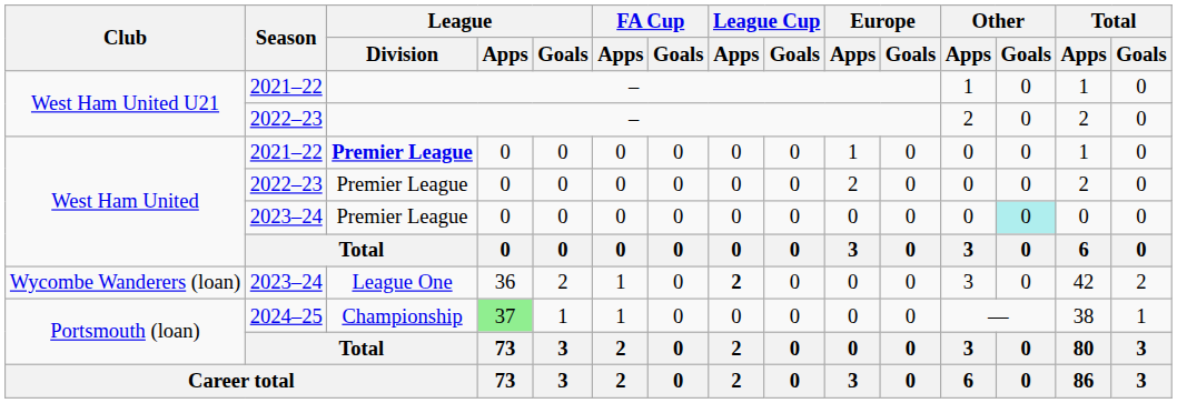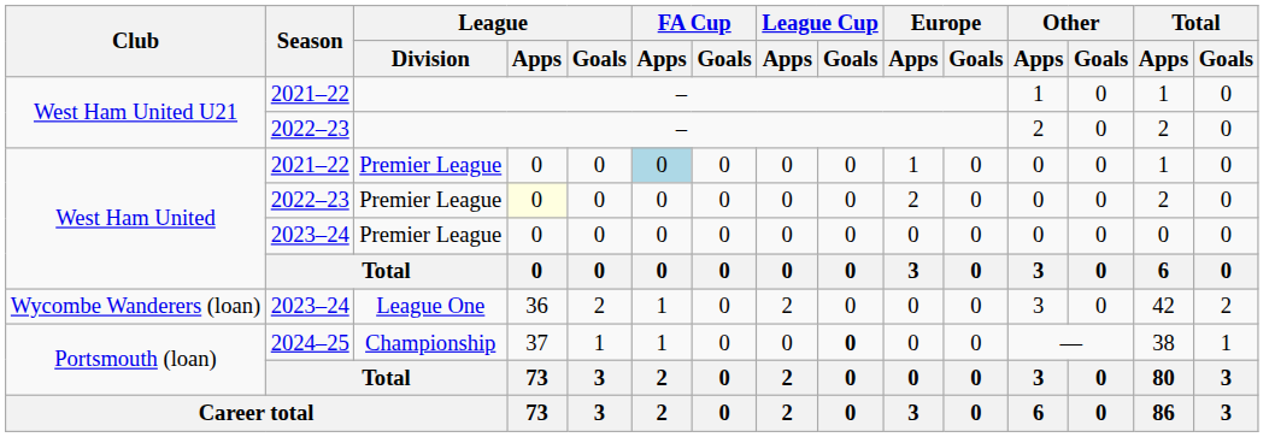West Ham United / 2021–22 | League / Division: bold -> normal
West Ham United / 2021–22 | FA Cup / Apps: no background -> lightblue background
West Ham United / 2022–23 | League / Apps: no background -> lightyellow background
West Ham United / 2023–24 | Other / Goals: paleturquoise background -> no background
Wycombe Wanderers (loan) | League Cup / Apps: bold -> normal
Portsmouth (loan) / 2024–25 | League / Apps: lightgreen background -> no background
Portsmouth (loan) / 2024–25 | League Cup / Goals: normal -> bold
